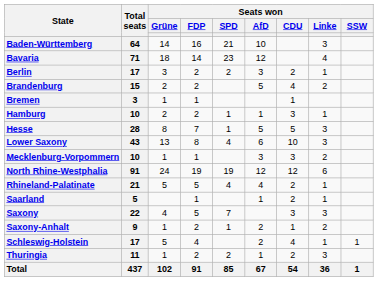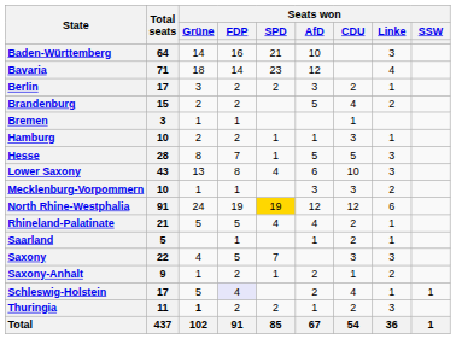North Rhine-Westphalia | Seats won / SPD: no background -> gold background
Schleswig-Holstein | Seats won / FDP: no background -> lavender background
Thuringia | Seats won / Grüne: normal -> bold
